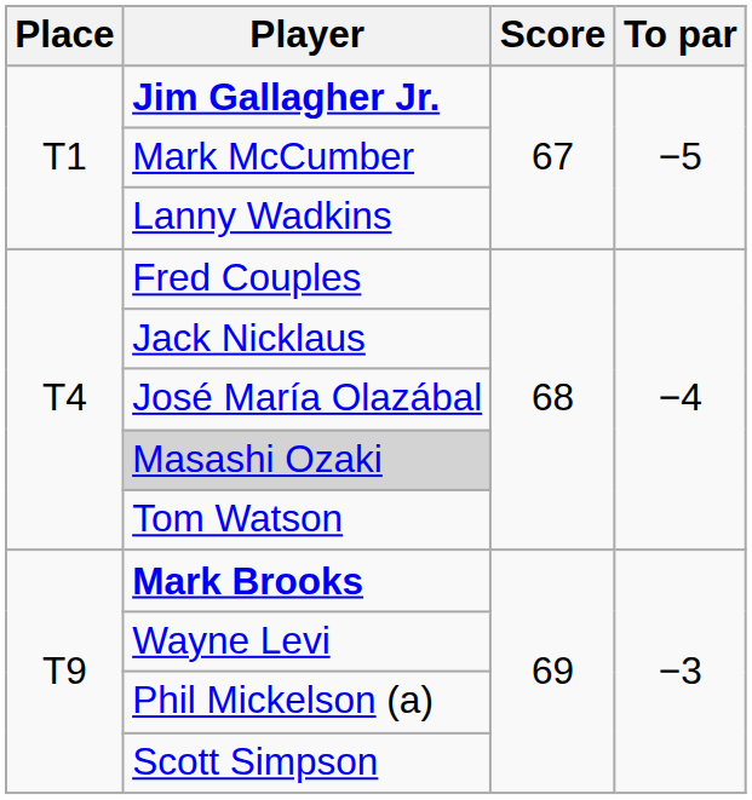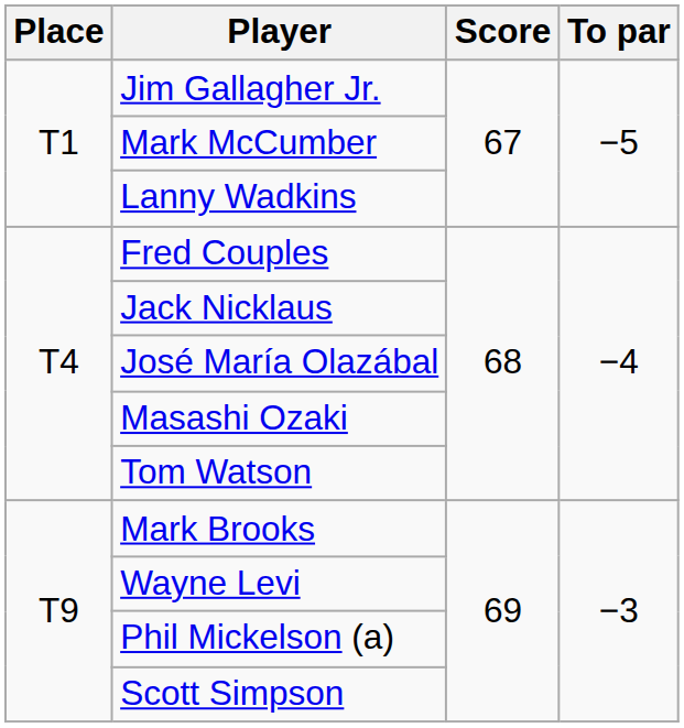Jim Gallagher Jr. | Player: bold -> normal
Masashi Ozaki | Player: lightgrey background -> no background
Mark Brooks | Player: bold -> normal
